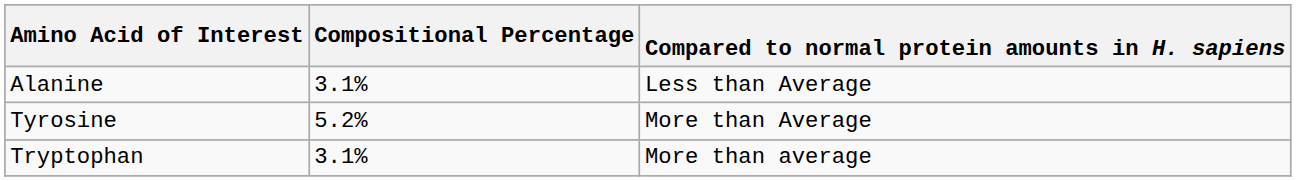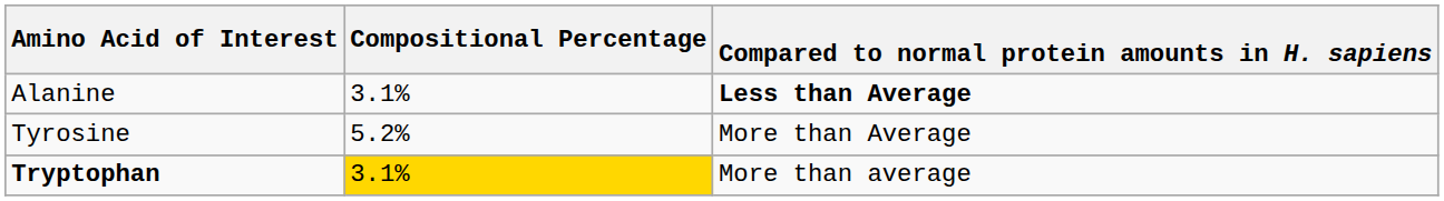row 2 | Compared to normal protein amounts in H. sapiens: normal -> bold
row 4 | Amino Acid of Interest: normal -> bold
row 4 | Compositional Percentage: no background -> gold background
